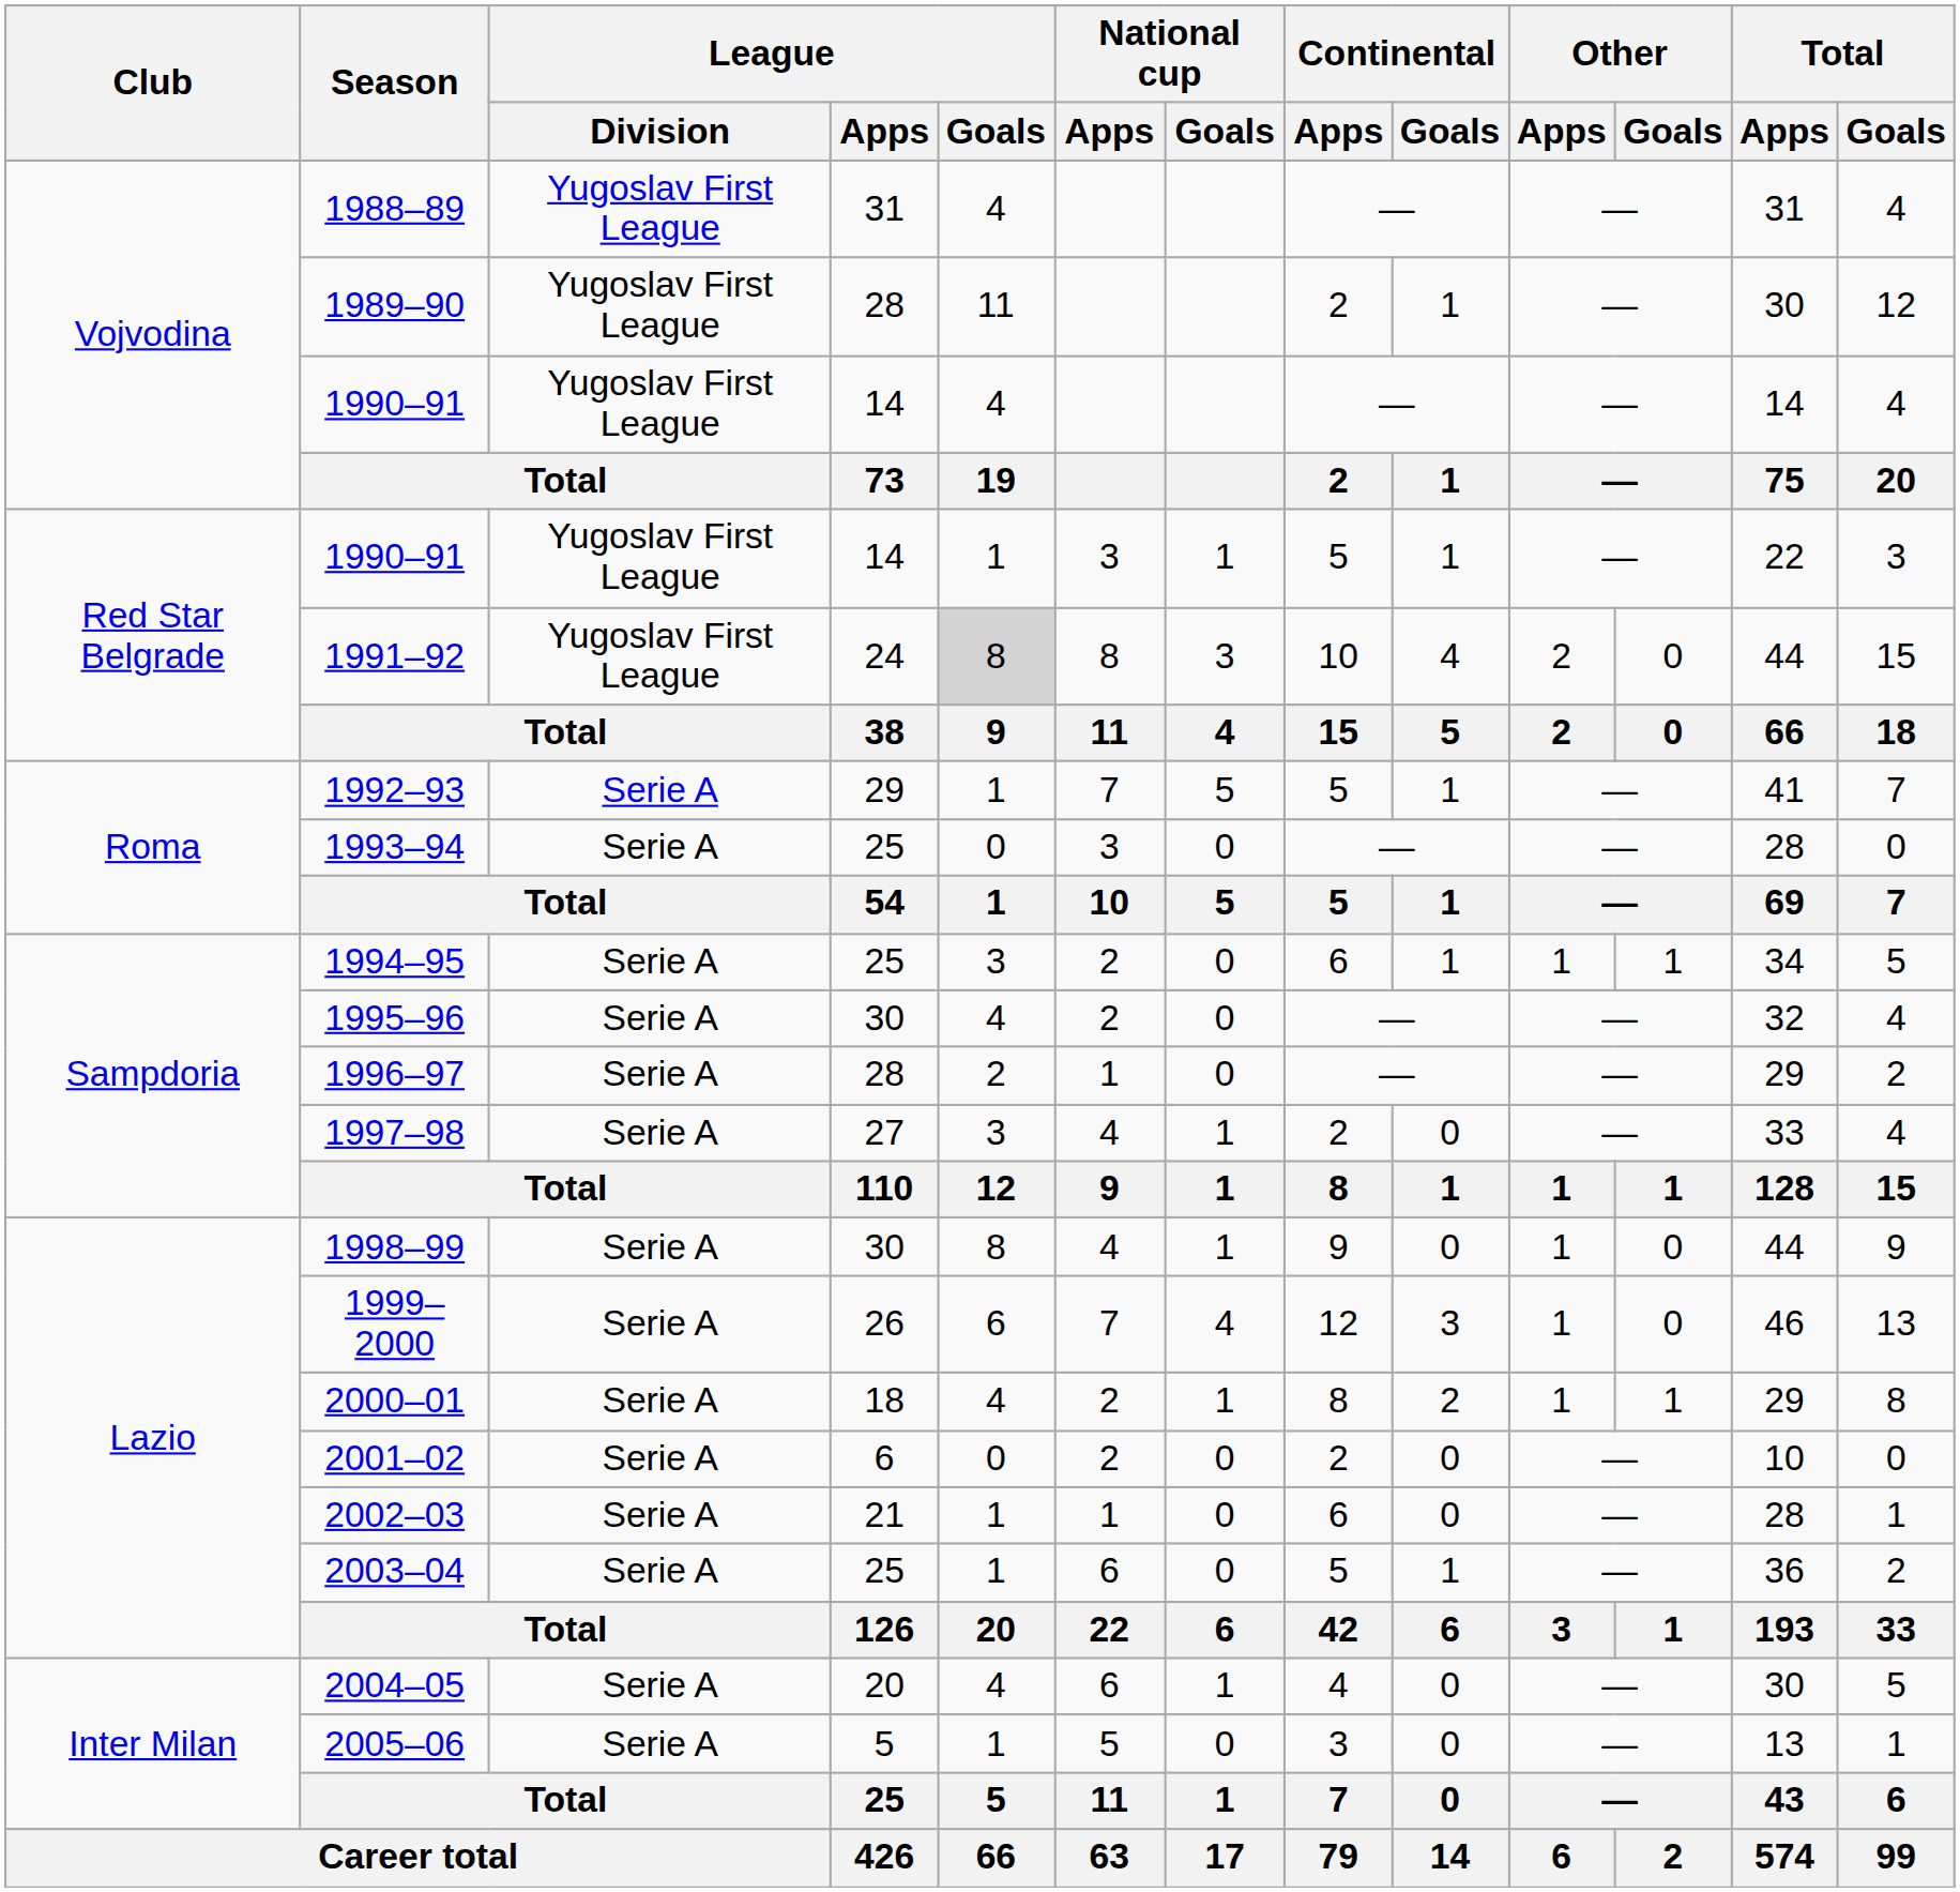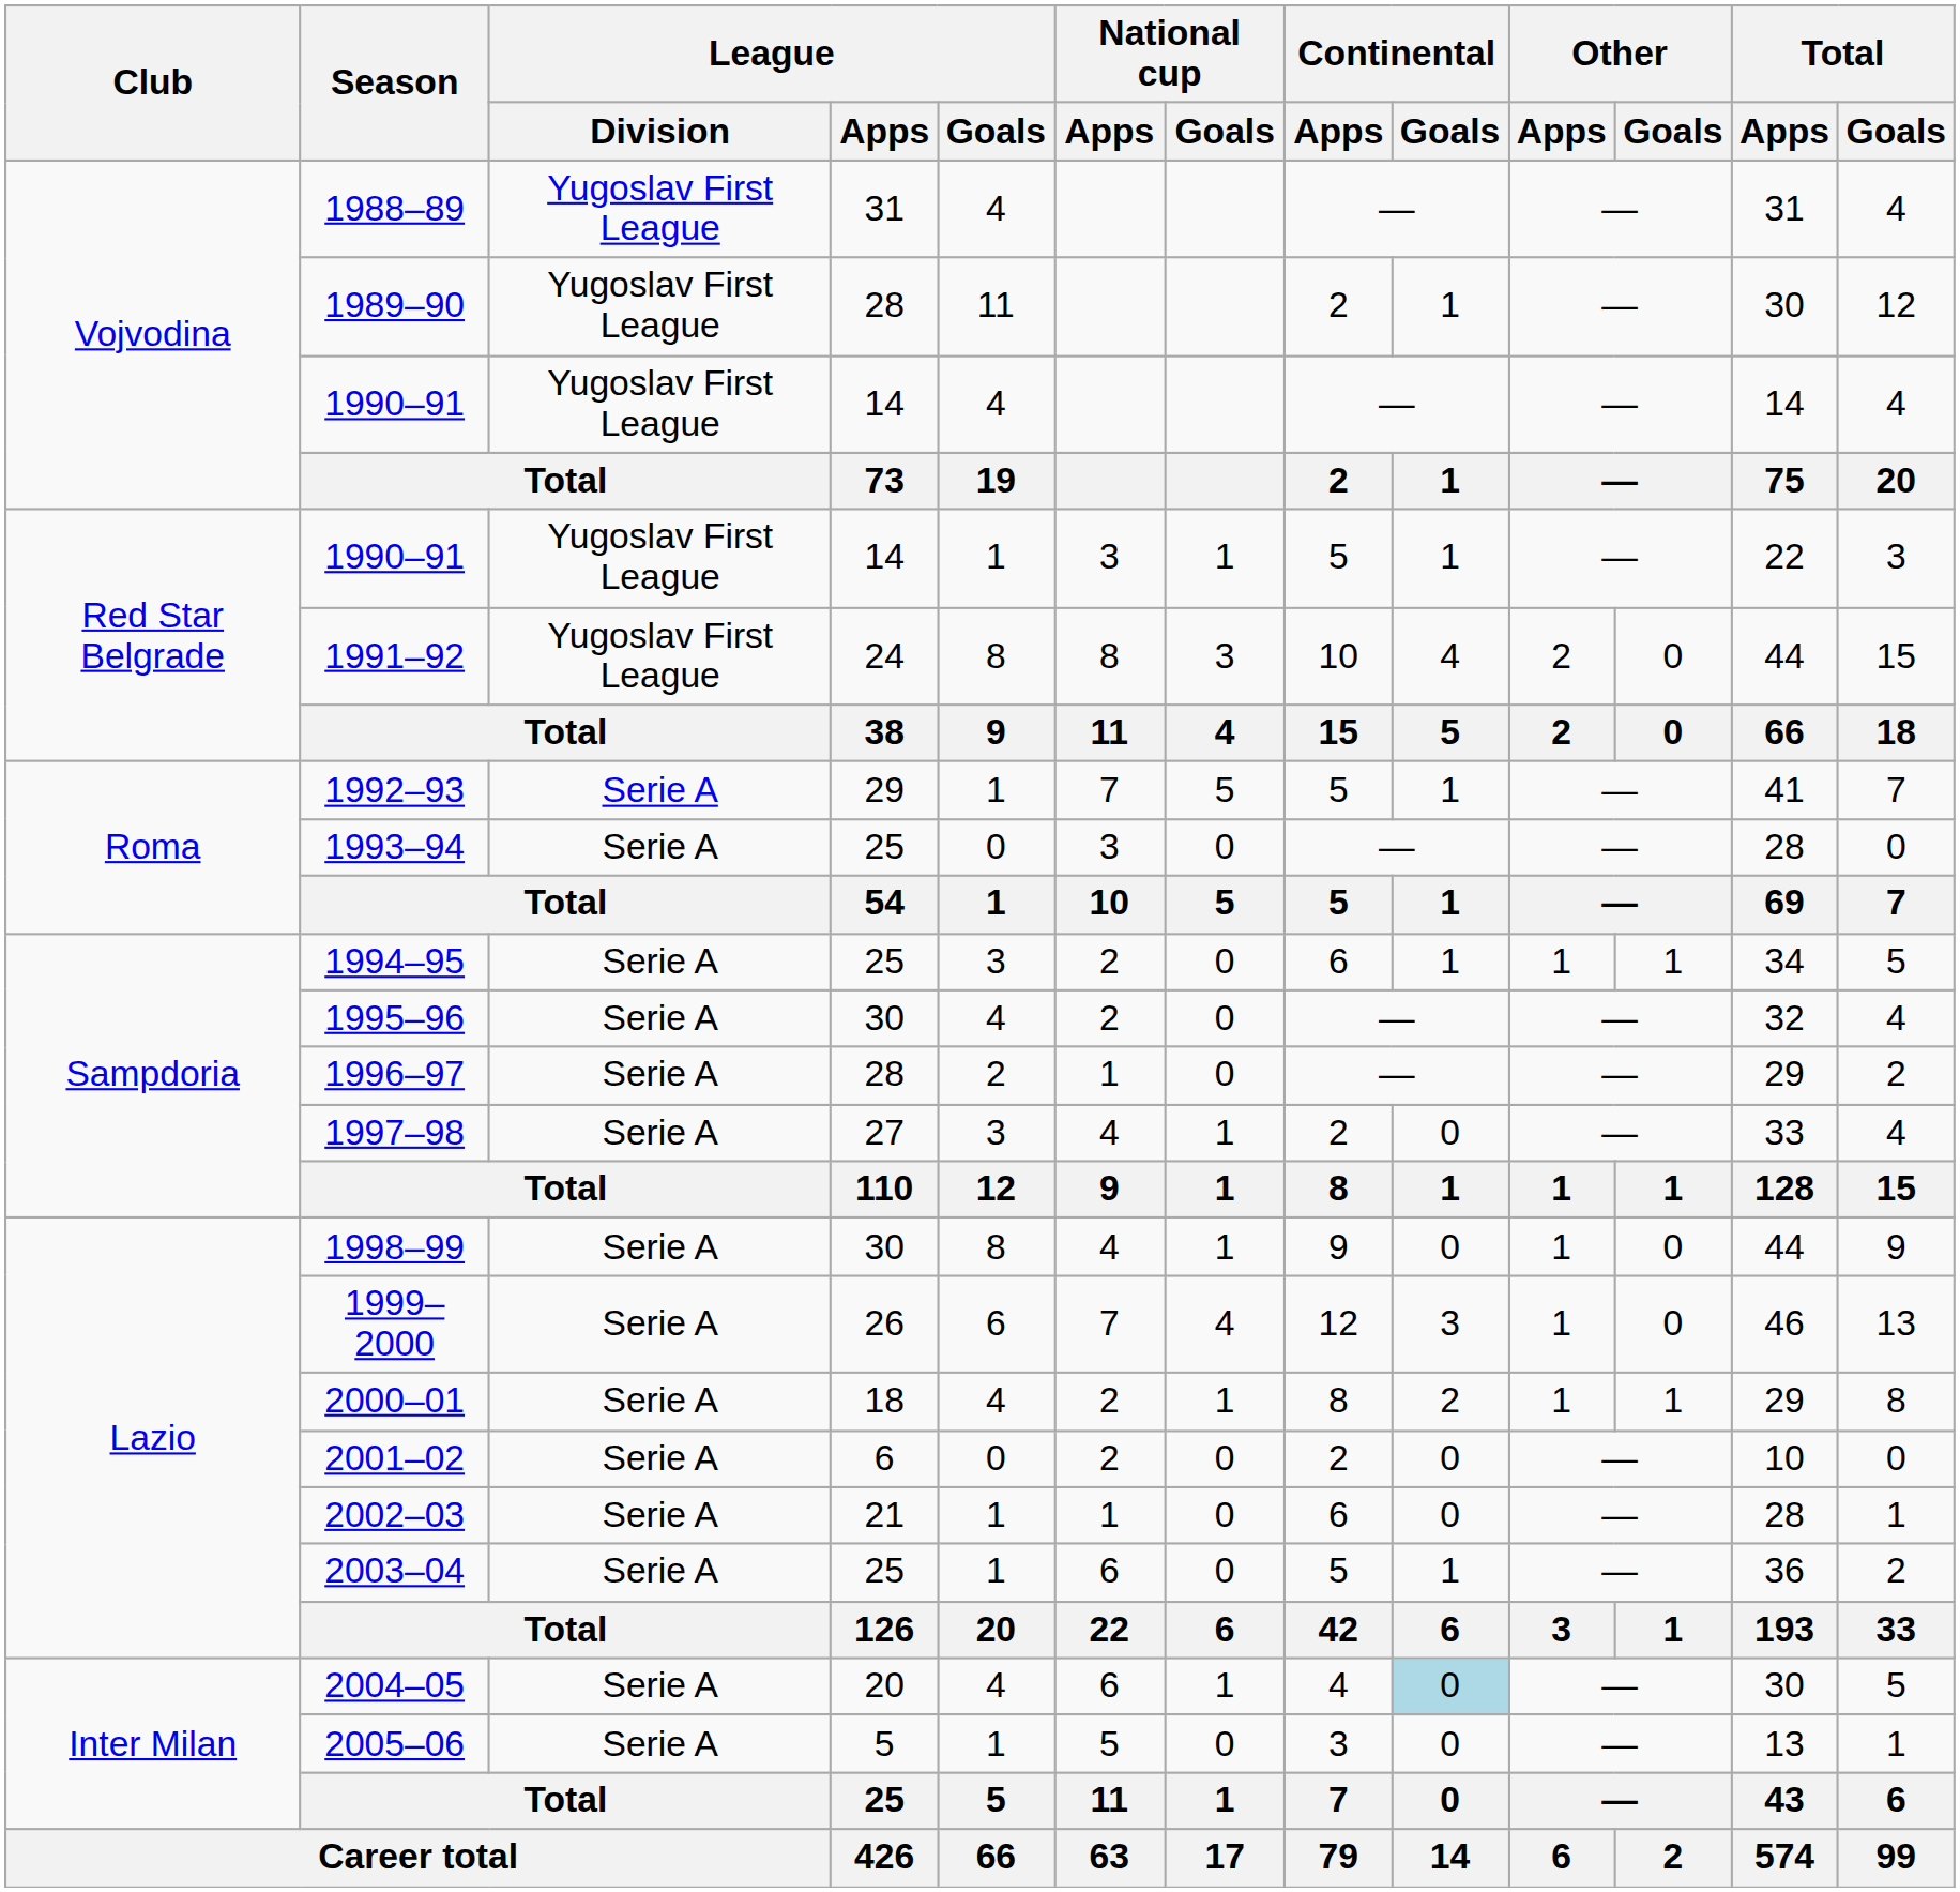1991–92 | League / Goals: lightgrey background -> no background
2004–05 | Continental / Goals: no background -> lightblue background
